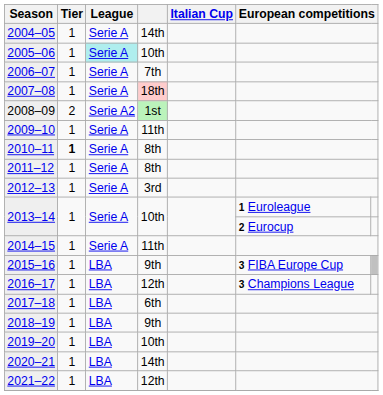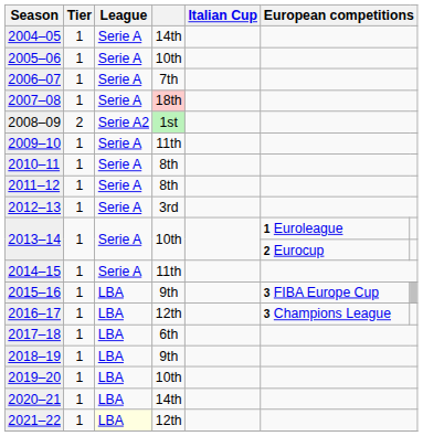2005–06 | League: paleturquoise background -> no background
2010–11 | Tier: bold -> normal
2021–22 | League: no background -> lightyellow background
